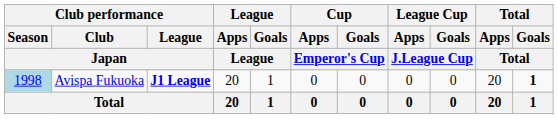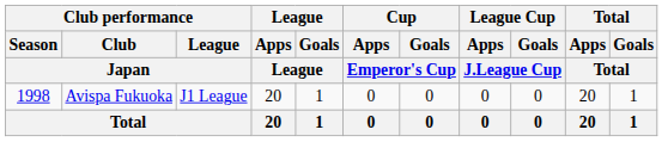Avispa Fukuoka | Club performance / Season / Japan: lightblue background -> no background
Avispa Fukuoka | Club performance / League / Japan: bold -> normal
Avispa Fukuoka | Total / Goals / Total: bold -> normal
